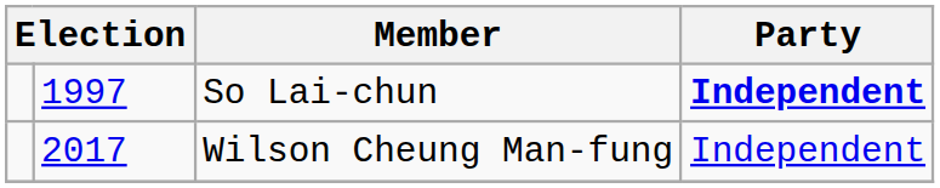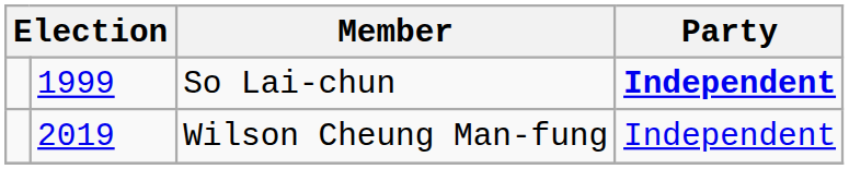So Lai-chun | column 2: 1997 -> 1999
Wilson Cheung Man-fung | column 2: 2017 -> 2019
